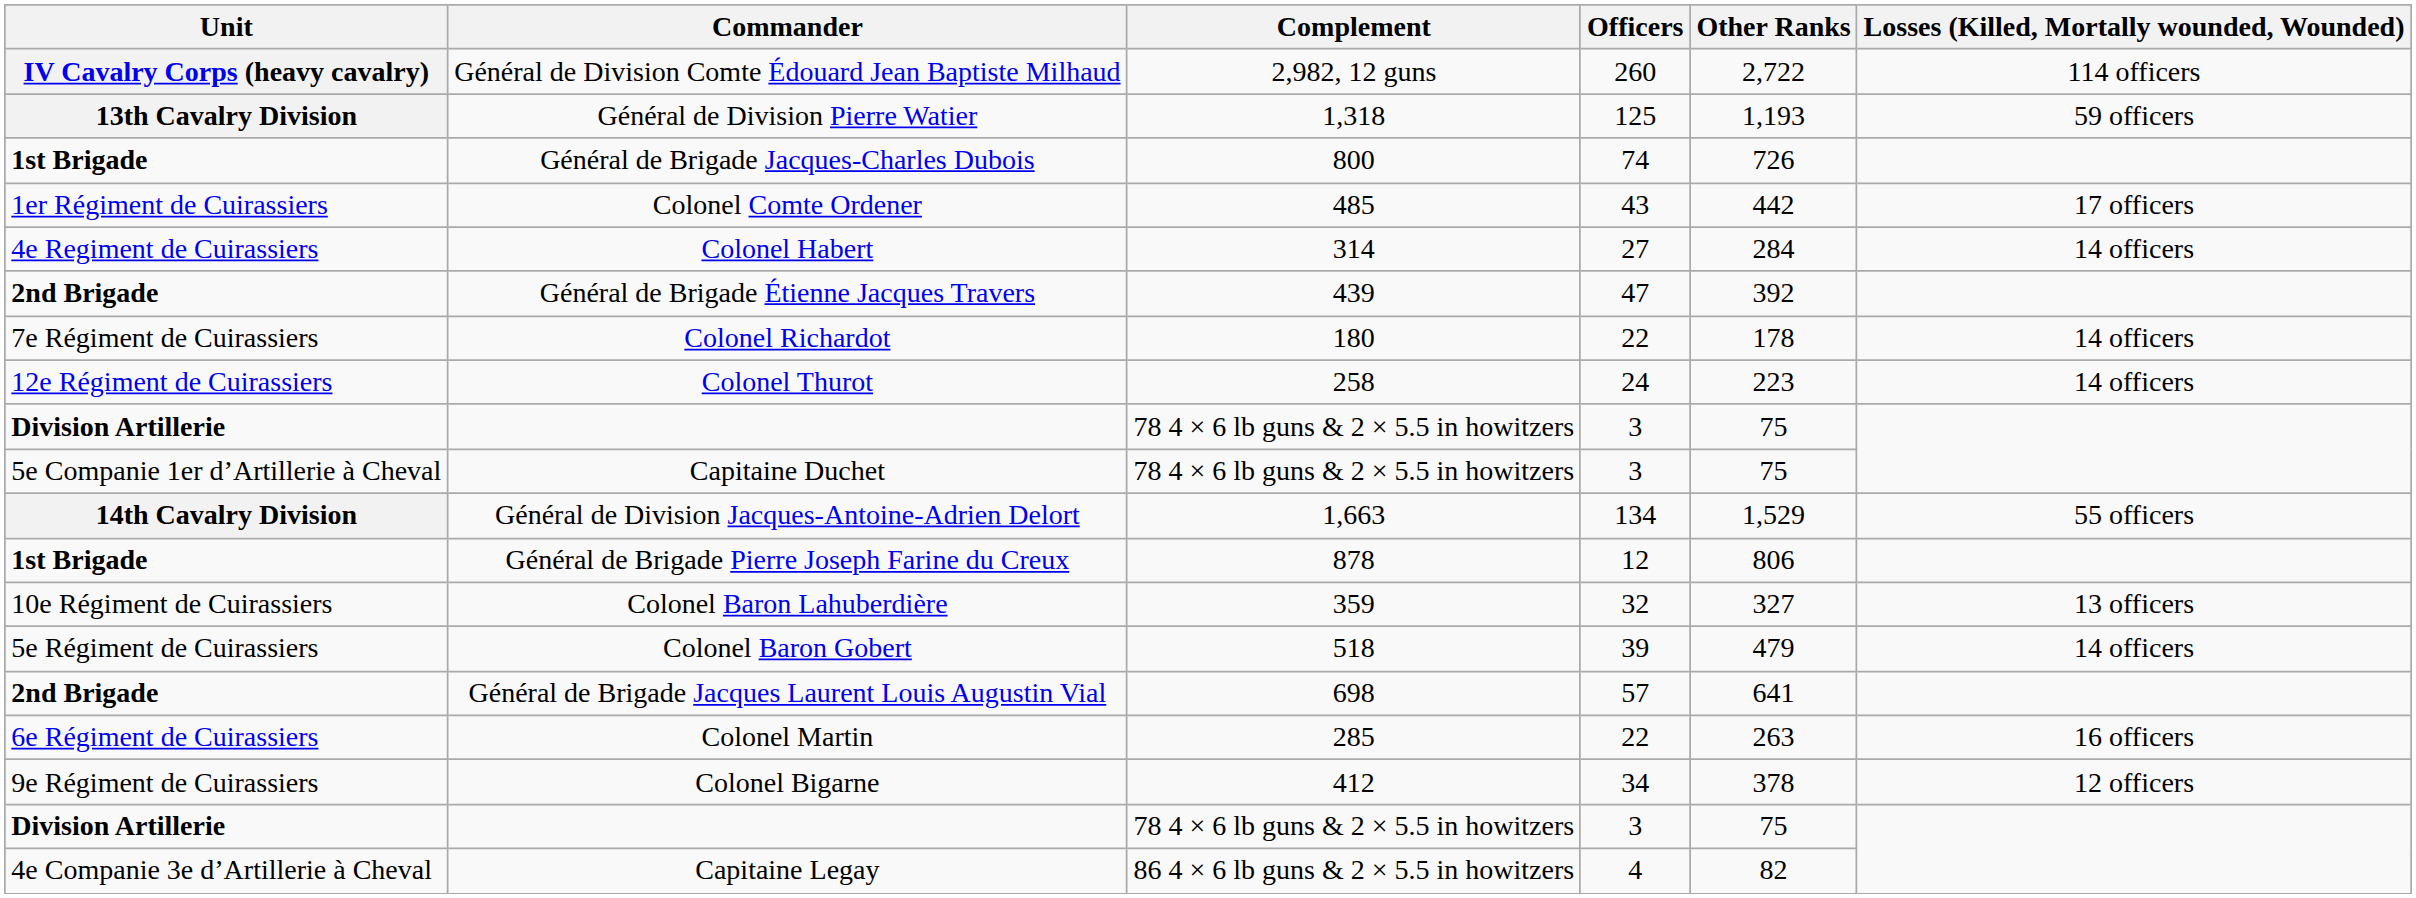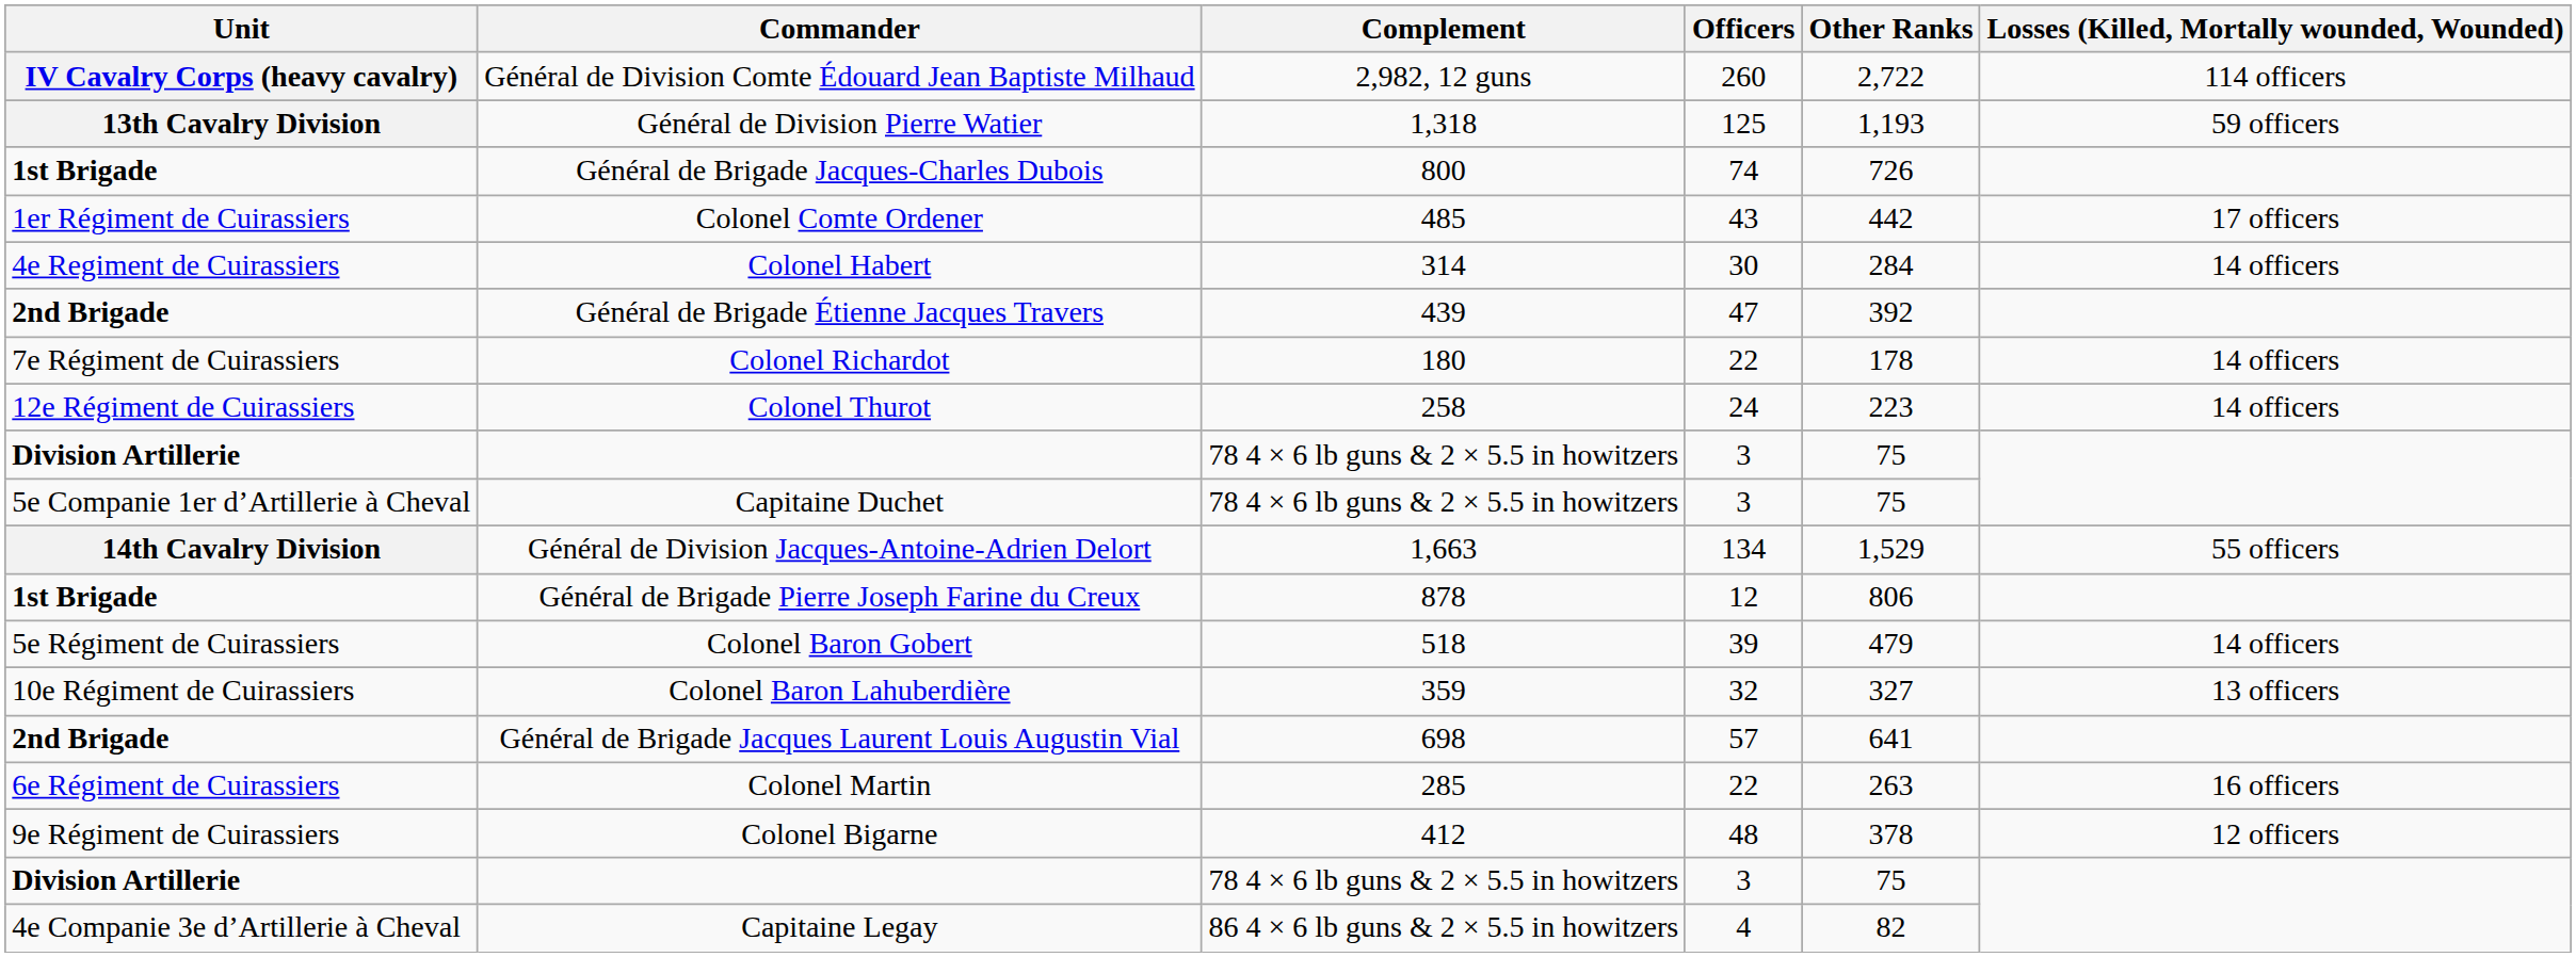Colonel Habert | Officers: 27 -> 30
rows swapped: Colonel Baron Gobert <-> Colonel Baron Lahuberdière
Colonel Bigarne | Officers: 34 -> 48
